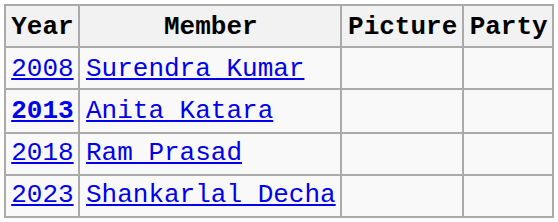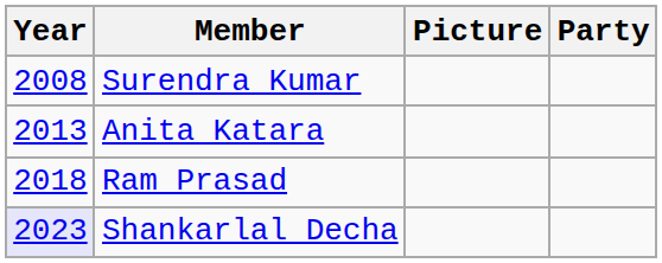Anita Katara | Year: bold -> normal
Shankarlal Decha | Year: no background -> lavender background
